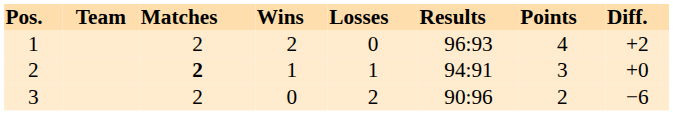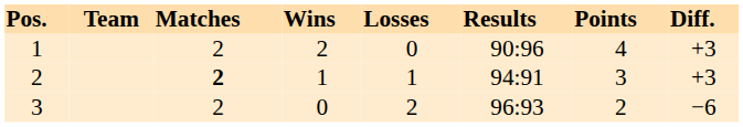row 2 | Results: 96:93 -> 90:96
row 2 | Diff.: +2 -> +3
row 3 | Diff.: +0 -> +3
row 4 | Results: 90:96 -> 96:93
